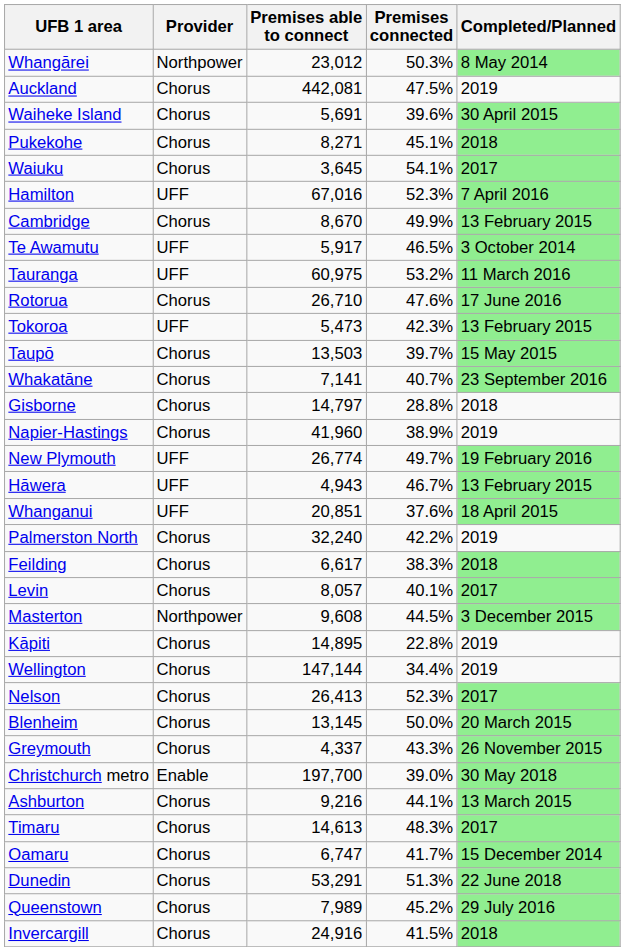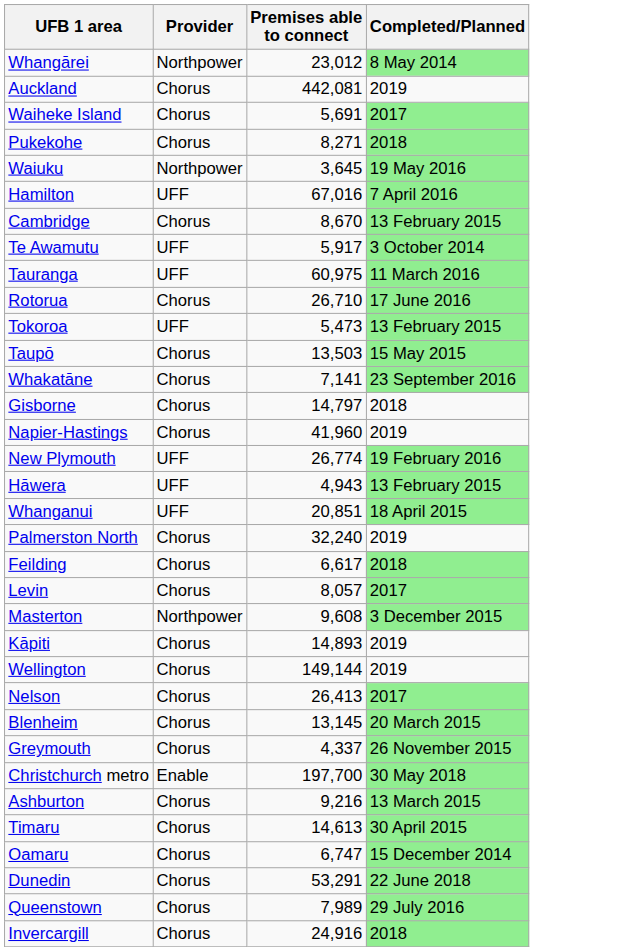- column: Premises connected | 50.3% | 47.5% | 39.6% | 45.1% | 54.1% | 52.3% | 49.9% | 46.5% | 53.2% | 47.6% | 42.3% | 39.7% | 40.7% | 28.8% | 38.9% | 49.7% | 46.7% | 37.6% | 42.2% | 38.3% | 40.1% | 44.5% | 22.8% | 34.4% | 52.3% | 50.0% | 43.3% | 39.0% | 44.1% | 48.3% | 41.7% | 51.3% | 45.2% | 41.5%
Waiheke Island | Completed/Planned: 30 April 2015 -> 2017
Waiuku | Provider: Chorus -> Northpower
Waiuku | Completed/Planned: 2017 -> 19 May 2016
Kāpiti | Premises able to connect: 14,895 -> 14,893
Wellington | Premises able to connect: 147,144 -> 149,144
Timaru | Completed/Planned: 2017 -> 30 April 2015
